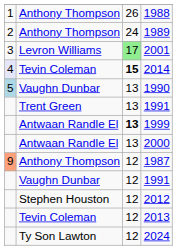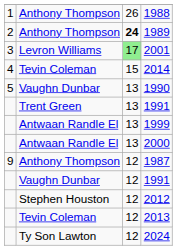1989 | column 3: normal -> bold
2014 | column 1: lavender background -> no background
2014 | column 3: bold -> normal
1990 | column 1: lightblue background -> no background
1999 | column 3: bold -> normal
1987 | column 1: lightsalmon background -> no background
